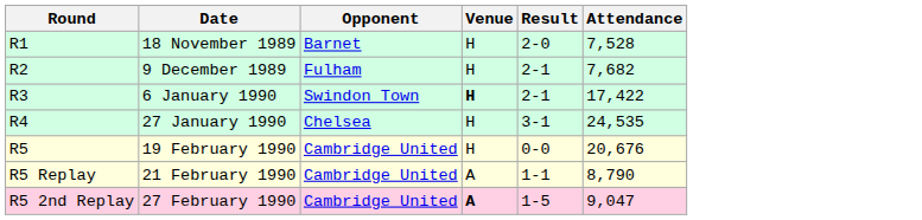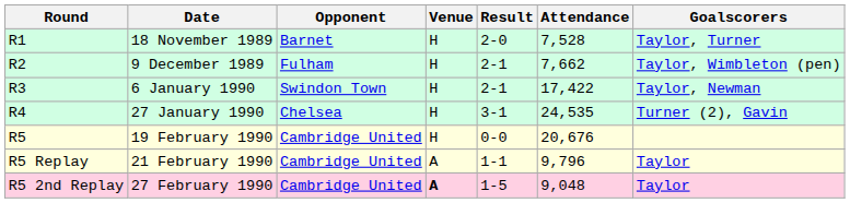+ column: Goalscorers | Taylor, Turner | Taylor, Wimbleton (pen) | Taylor, Newman | Turner (2), Gavin | Taylor | Taylor
9 December 1989 | Attendance: 7,682 -> 7,662
6 January 1990 | Venue: bold -> normal
21 February 1990 | Attendance: 8,790 -> 9,796
27 February 1990 | Attendance: 9,047 -> 9,048
